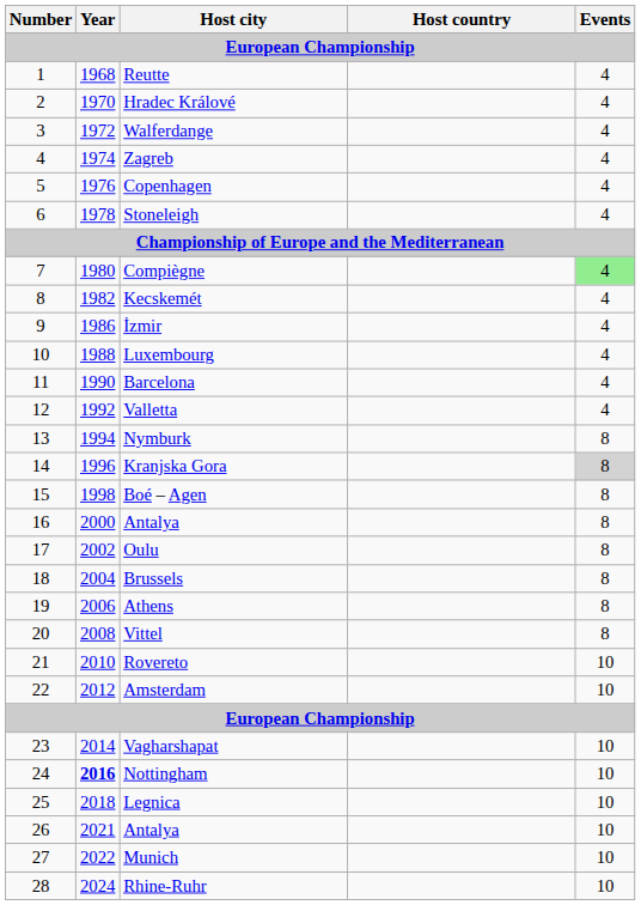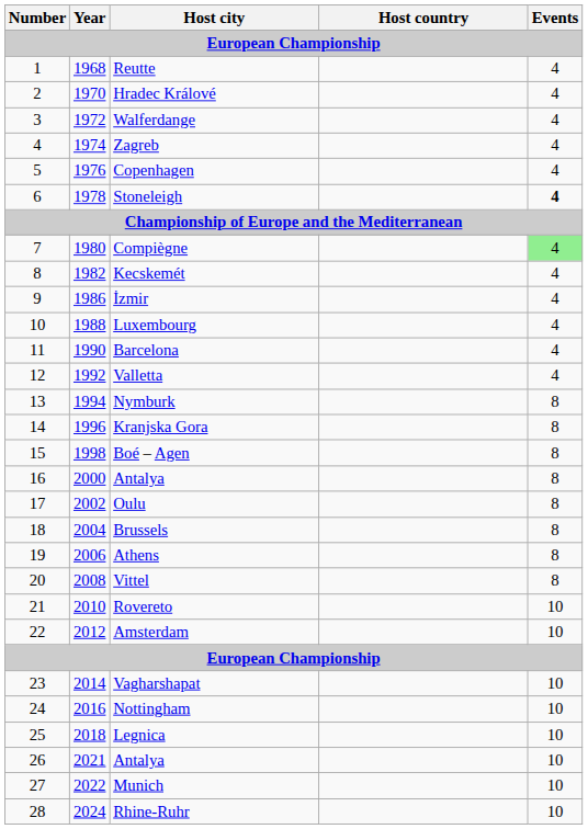Stoneleigh | Events: normal -> bold
Kranjska Gora | Events: lightgrey background -> no background
Nottingham | Year: bold -> normal
